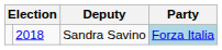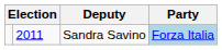Sandra Savino | column 2: 2018 -> 2011
